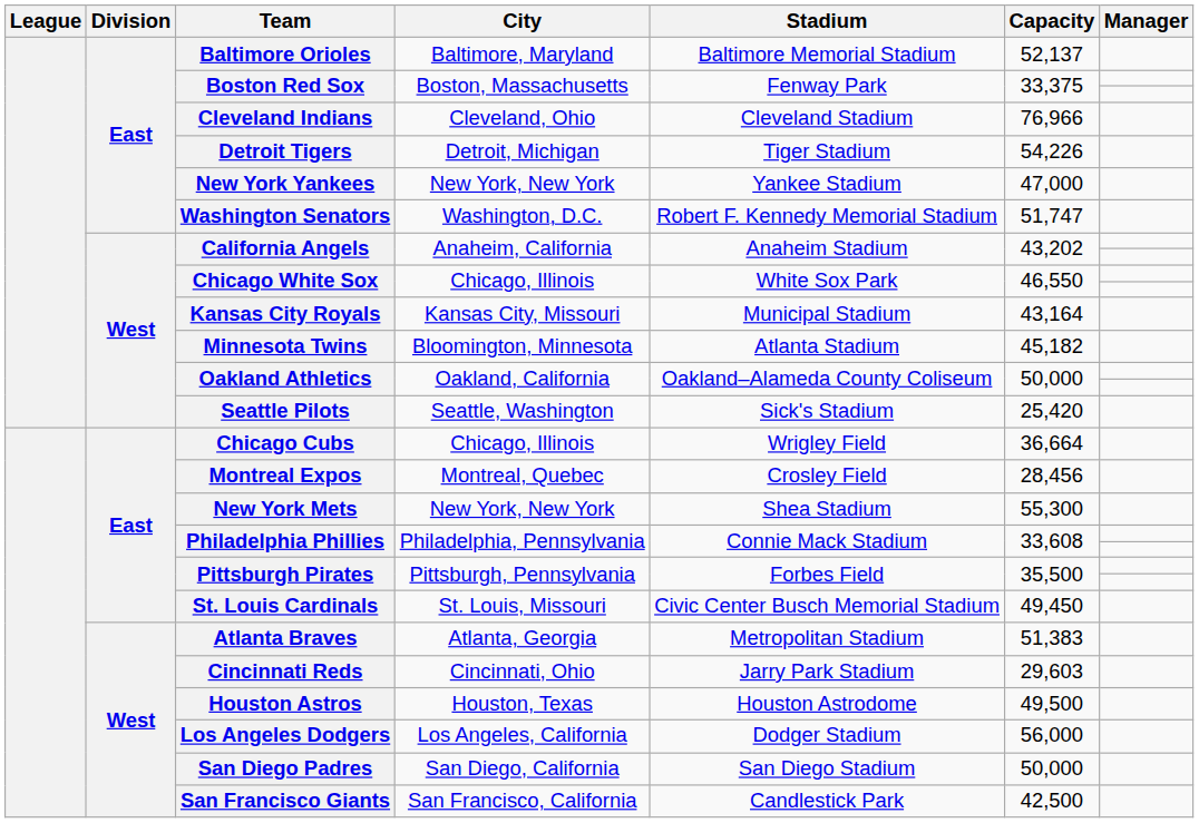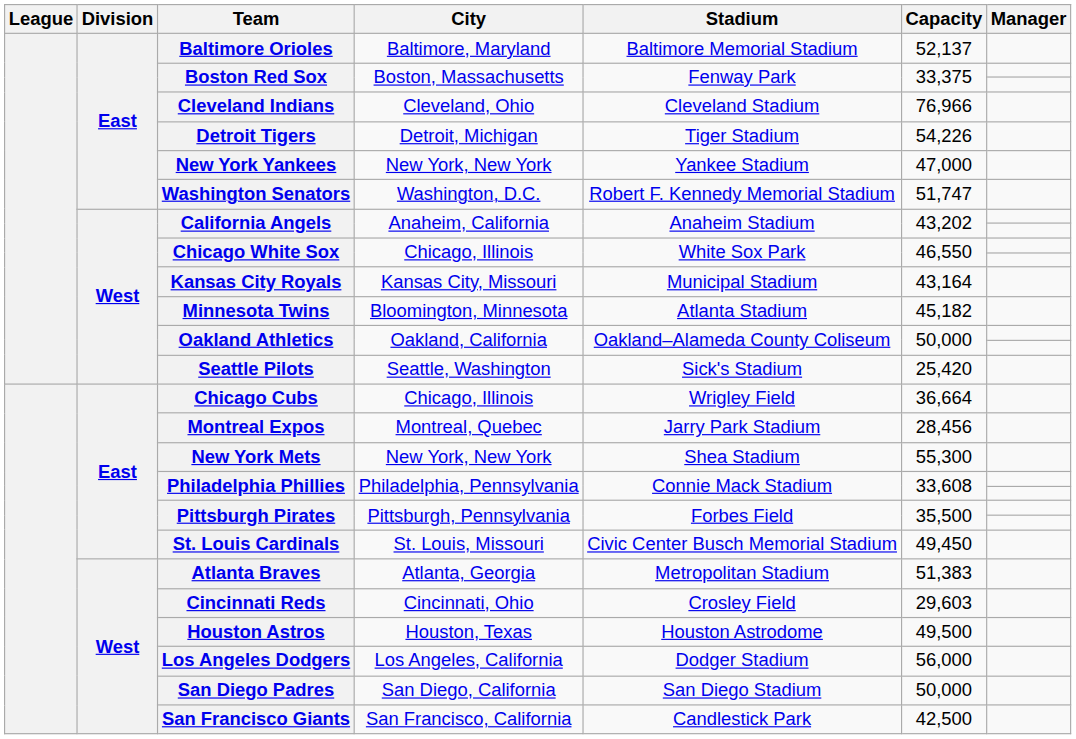Montreal Expos | Stadium: Crosley Field -> Jarry Park Stadium
Cincinnati Reds | Stadium: Jarry Park Stadium -> Crosley Field
